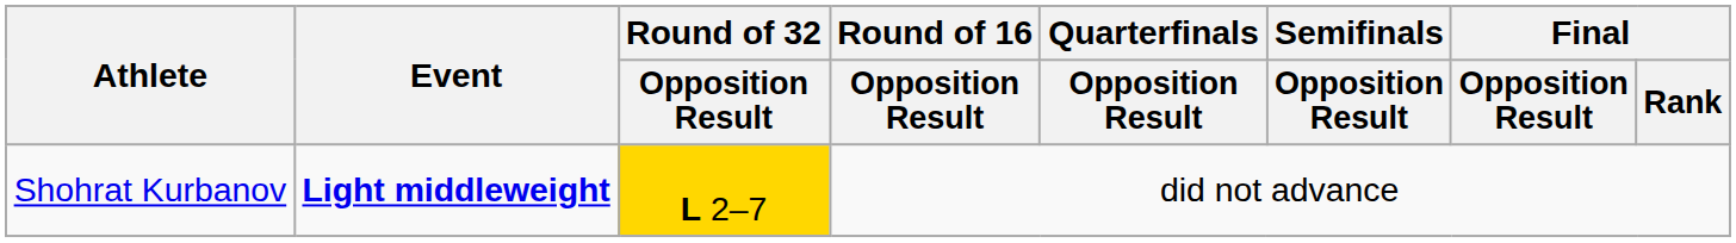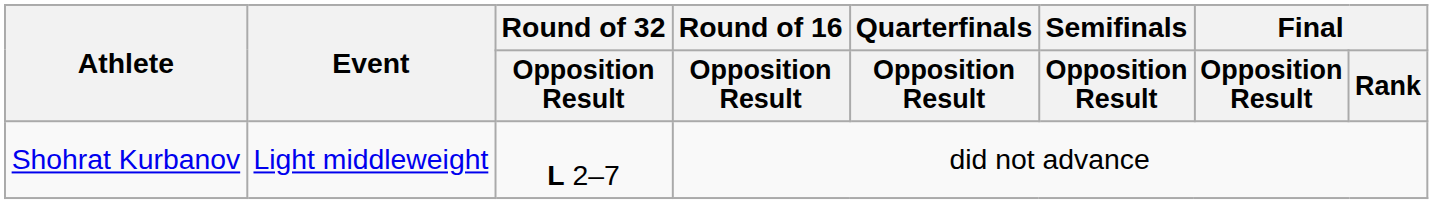Shohrat Kurbanov | Event: bold -> normal
Shohrat Kurbanov | Round of 32 / Opposition Result: gold background -> no background
